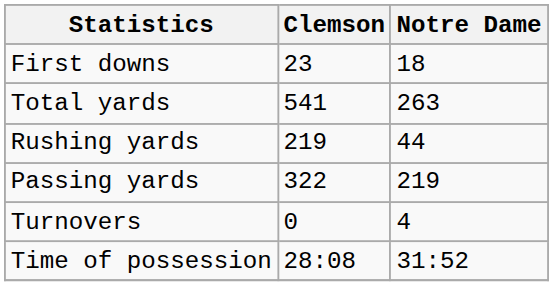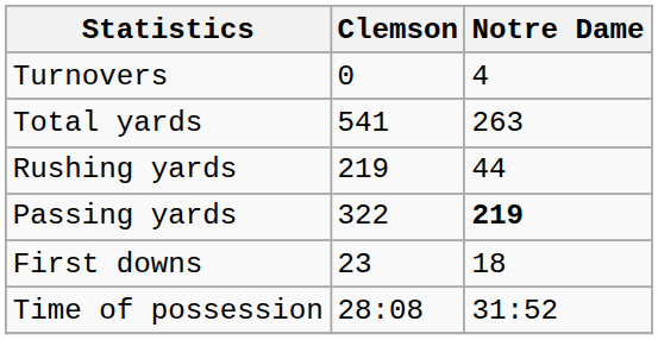rows swapped: First downs <-> Turnovers
Passing yards | Notre Dame: normal -> bold
